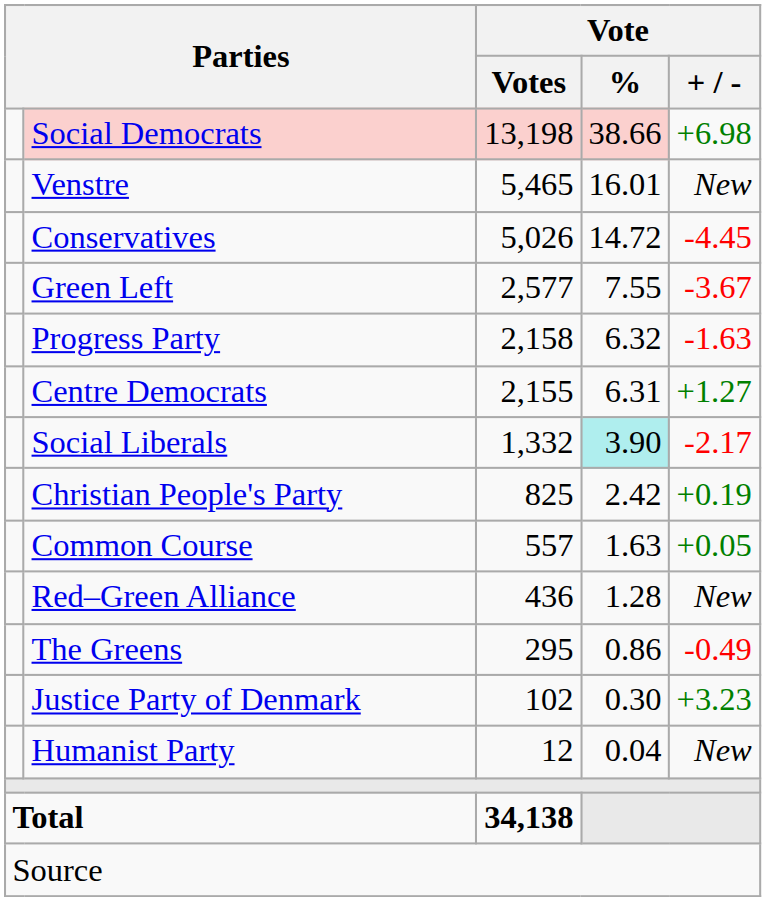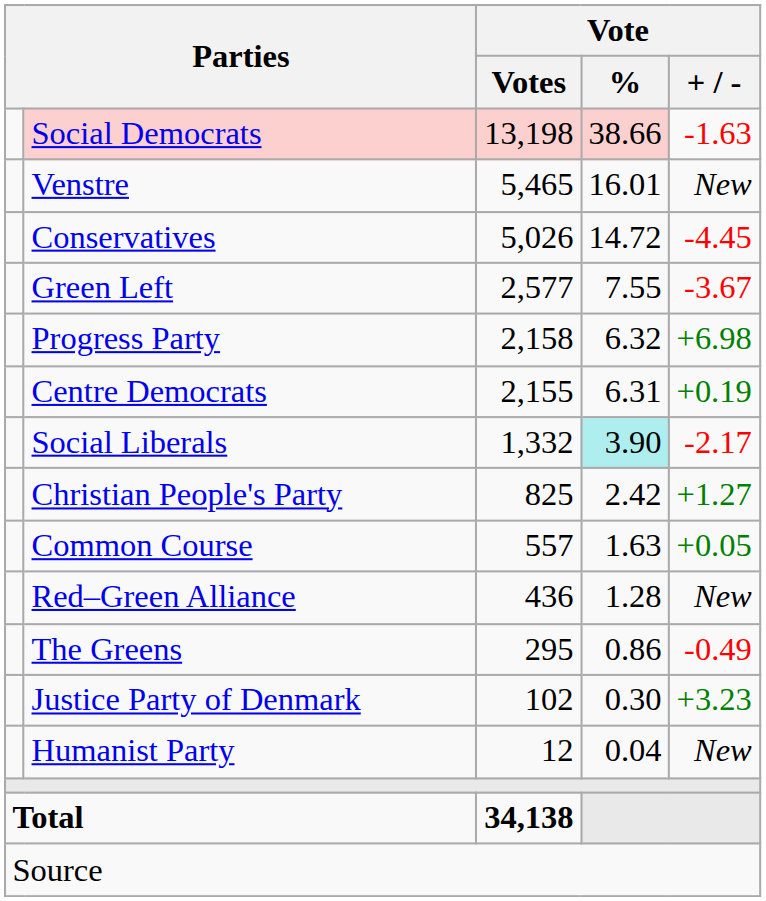Social Democrats | Vote / + / -: +6.98 -> -1.63
Progress Party | Vote / + / -: -1.63 -> +6.98
Centre Democrats | Vote / + / -: +1.27 -> +0.19
Christian People's Party | Vote / + / -: +0.19 -> +1.27
